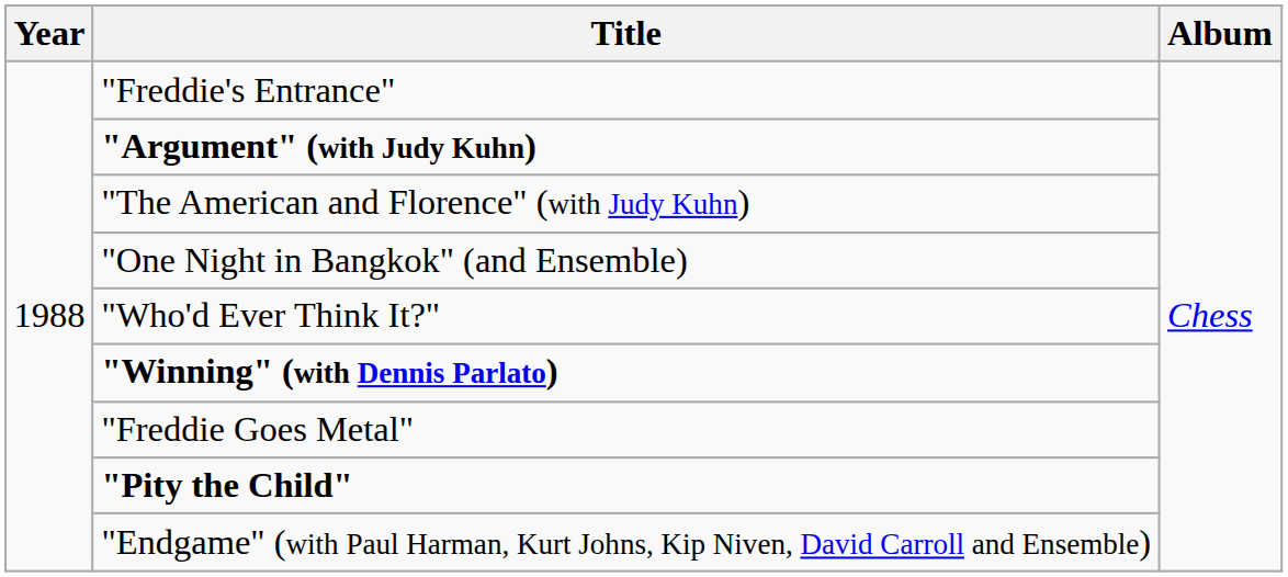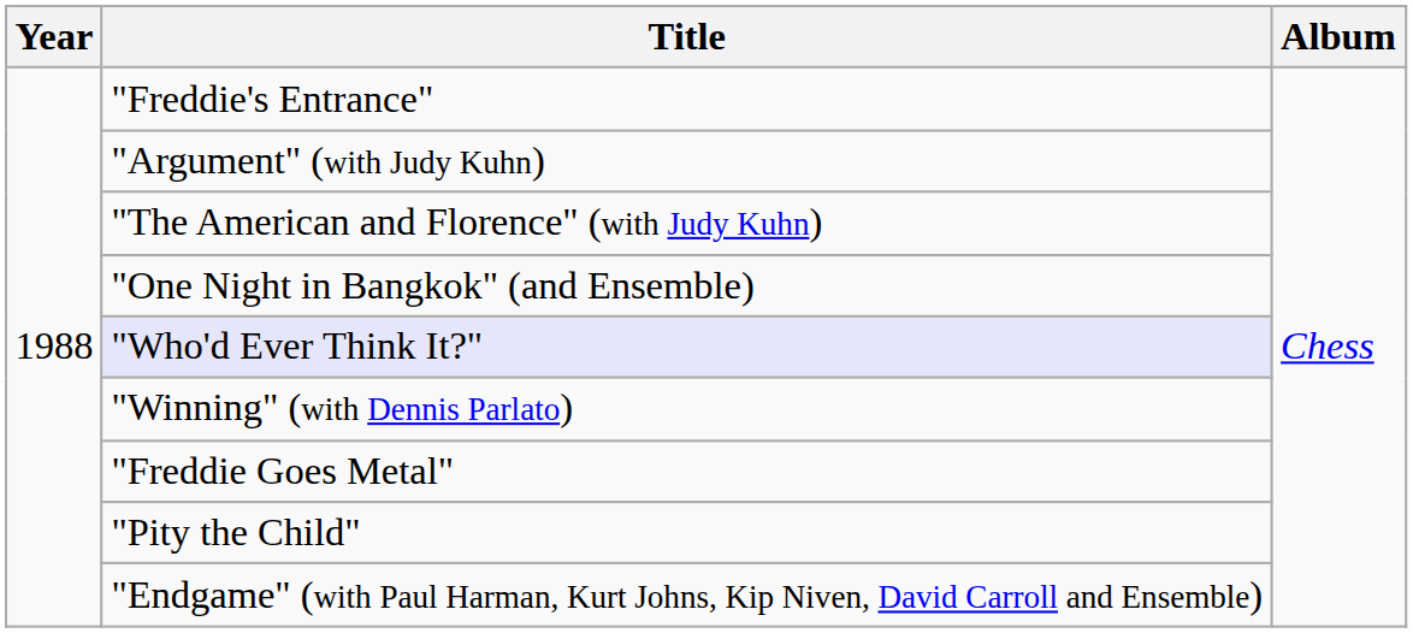"Argument" (with Judy Kuhn) | Title: bold -> normal
"Who'd Ever Think It?" | Title: no background -> lavender background
"Winning" (with Dennis Parlato) | Title: bold -> normal
"Pity the Child" | Title: bold -> normal
